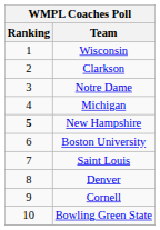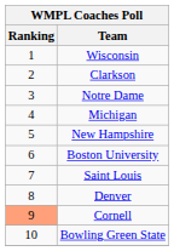New Hampshire | Ranking: bold -> normal
Cornell | Ranking: no background -> lightsalmon background
